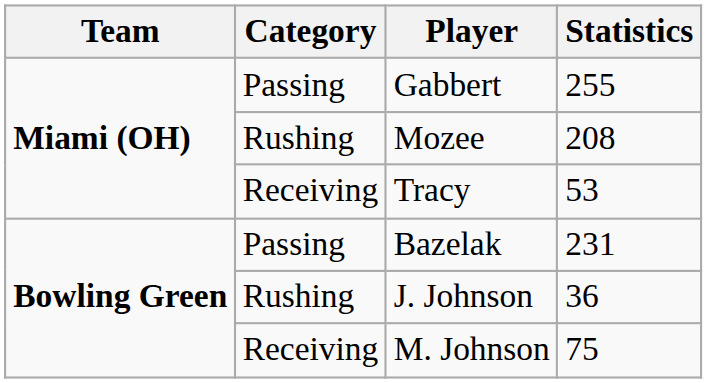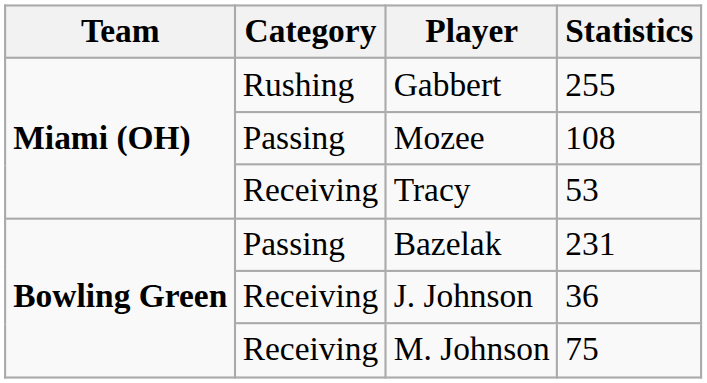Gabbert | Category: Passing -> Rushing
Mozee | Category: Rushing -> Passing
Mozee | Statistics: 208 -> 108
J. Johnson | Category: Rushing -> Receiving
